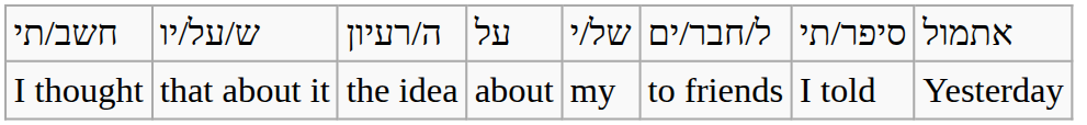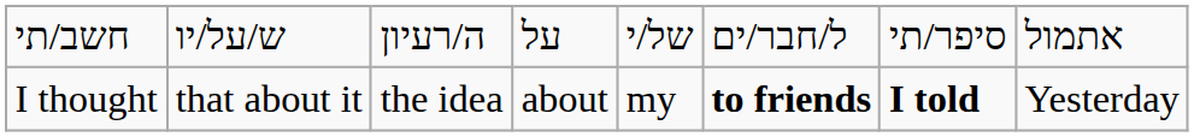I thought | column 6: normal -> bold
I thought | column 7: normal -> bold
